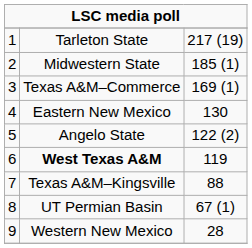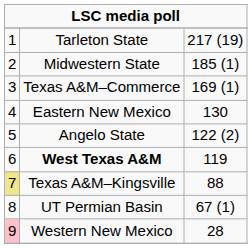Texas A&M–Kingsville | column 1: no background -> khaki background
Western New Mexico | column 1: no background -> pink background
